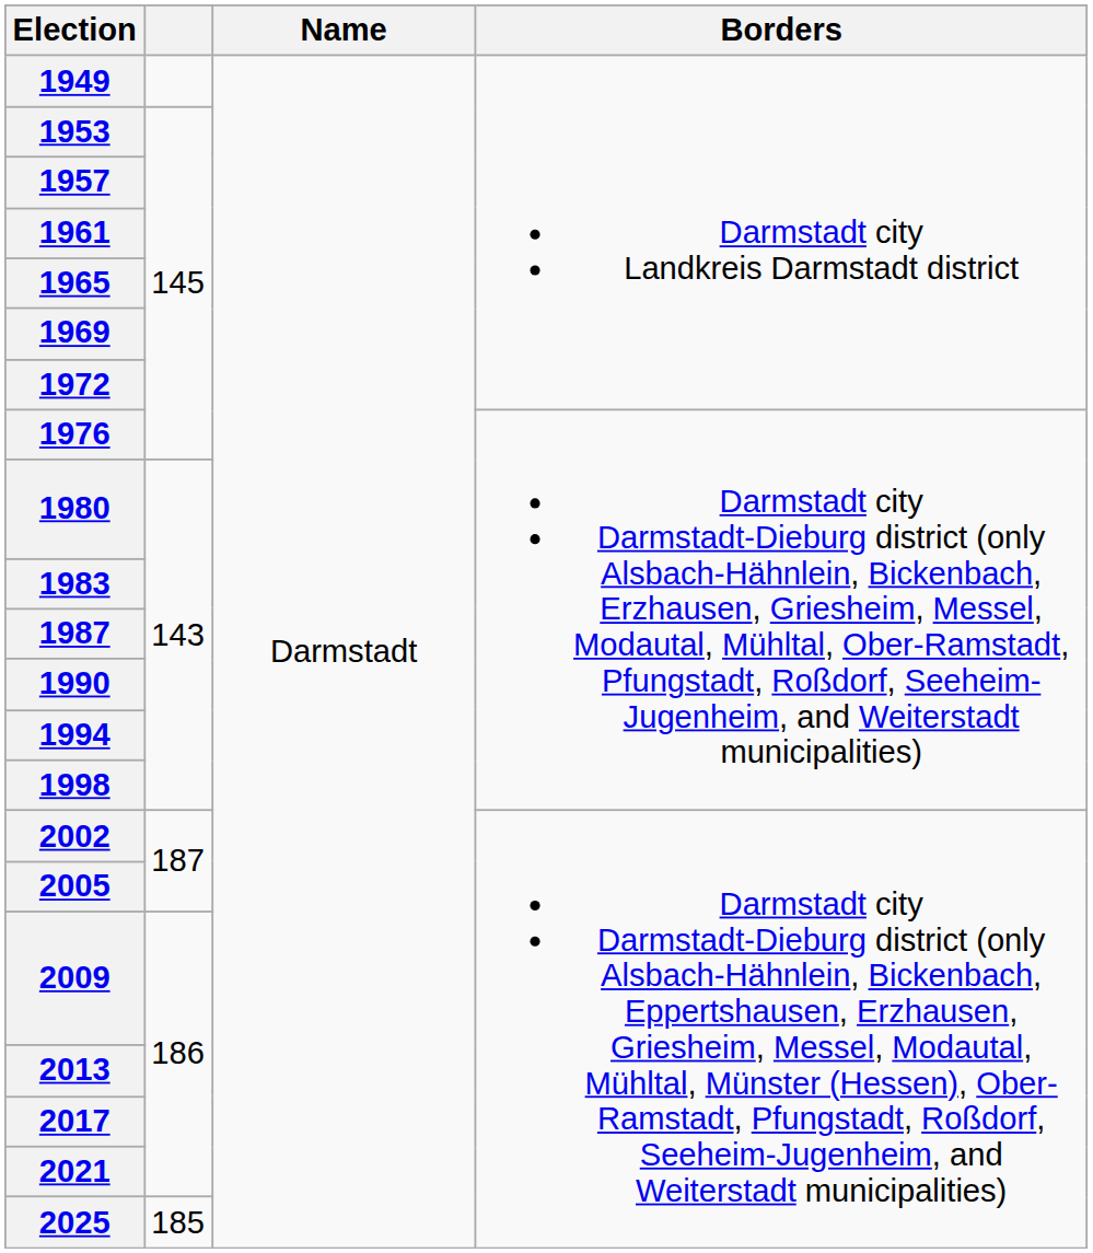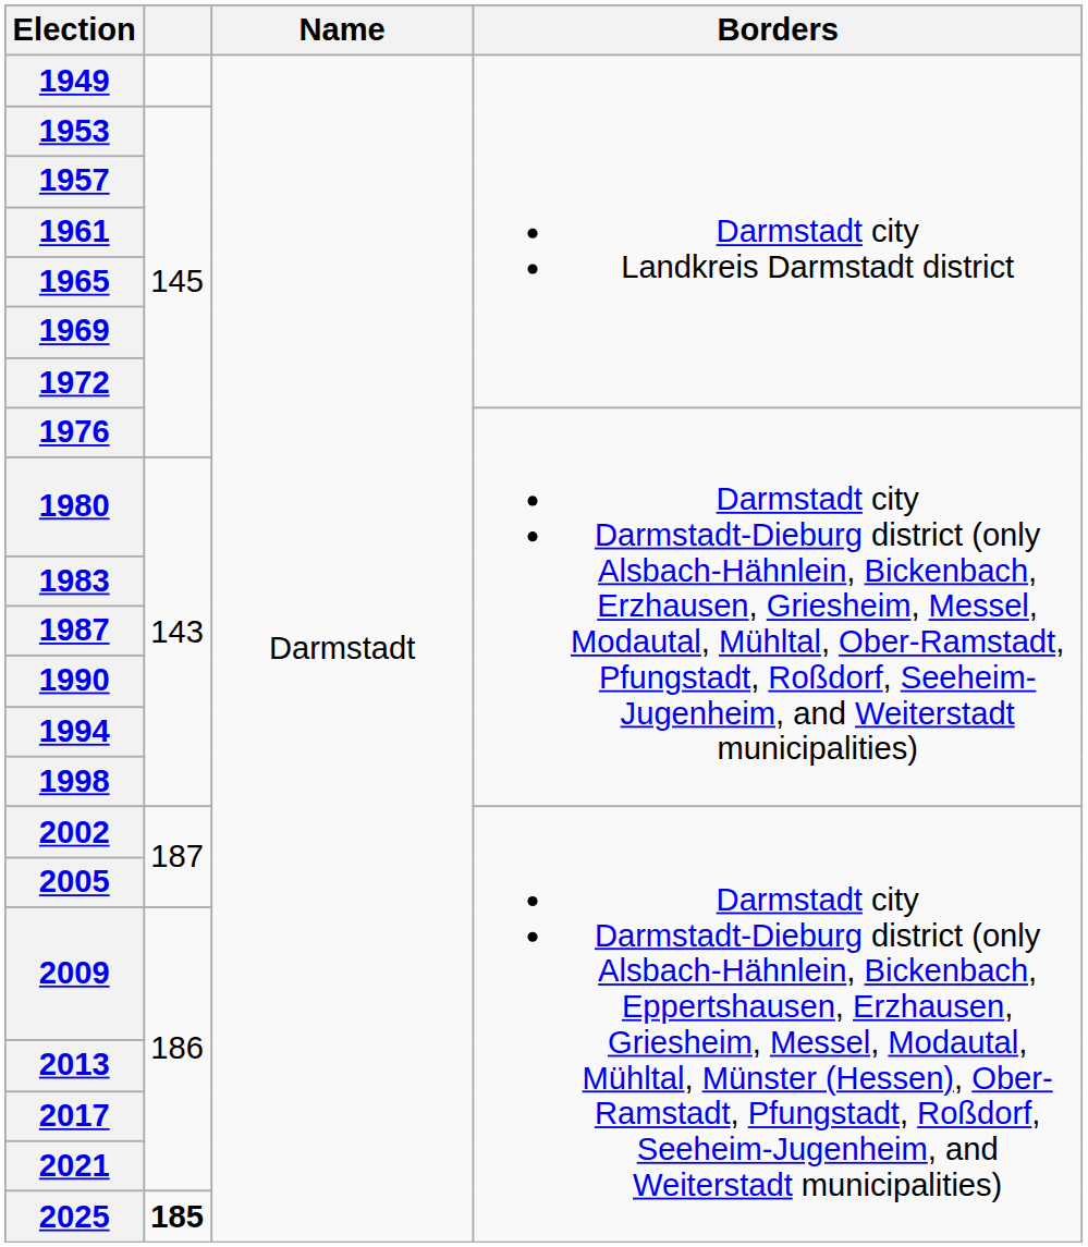2025 | column 2: normal -> bold
